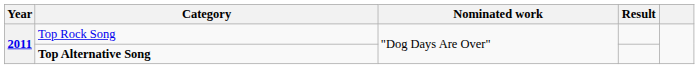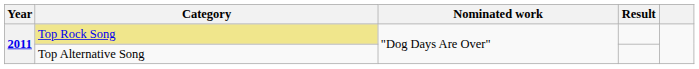Top Rock Song | Category: no background -> khaki background
Top Alternative Song | Category: bold -> normal
